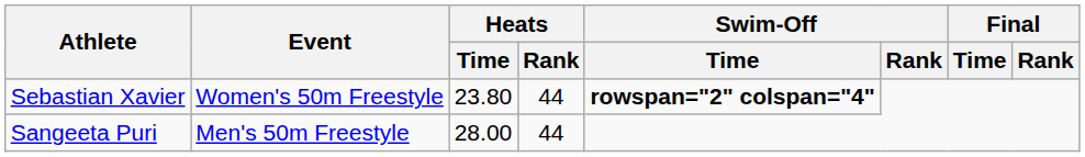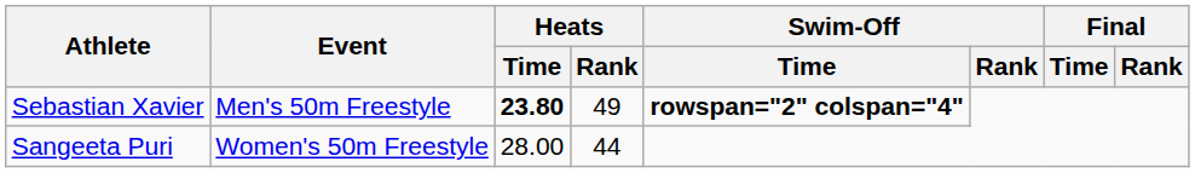Sebastian Xavier | Event: Women's 50m Freestyle -> Men's 50m Freestyle
Sebastian Xavier | Heats / Time: normal -> bold
Sebastian Xavier | Heats / Rank: 44 -> 49
Sangeeta Puri | Event: Men's 50m Freestyle -> Women's 50m Freestyle
